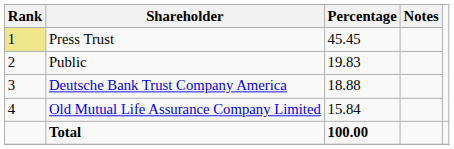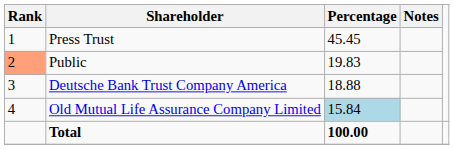Press Trust | Rank: khaki background -> no background
Public | Rank: no background -> lightsalmon background
Old Mutual Life Assurance Company Limited | Percentage: no background -> lightblue background
